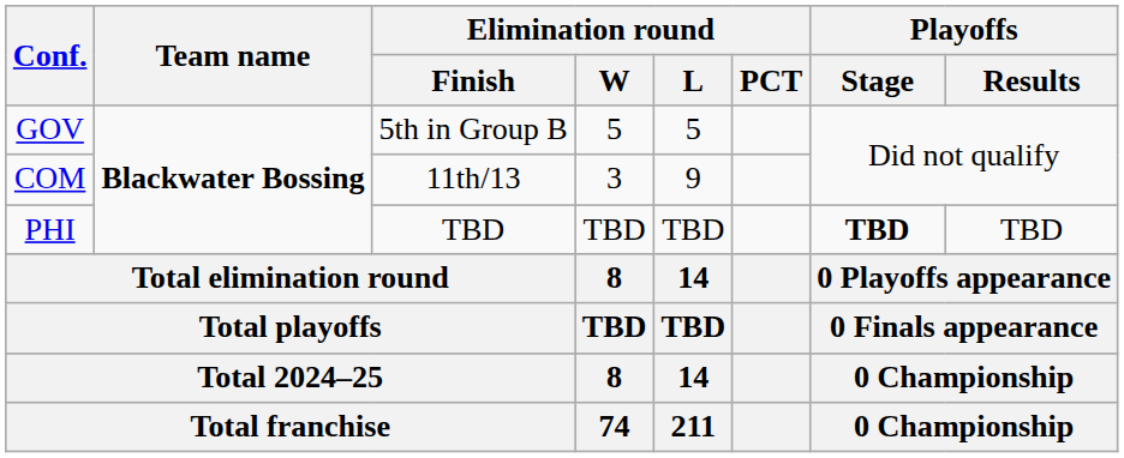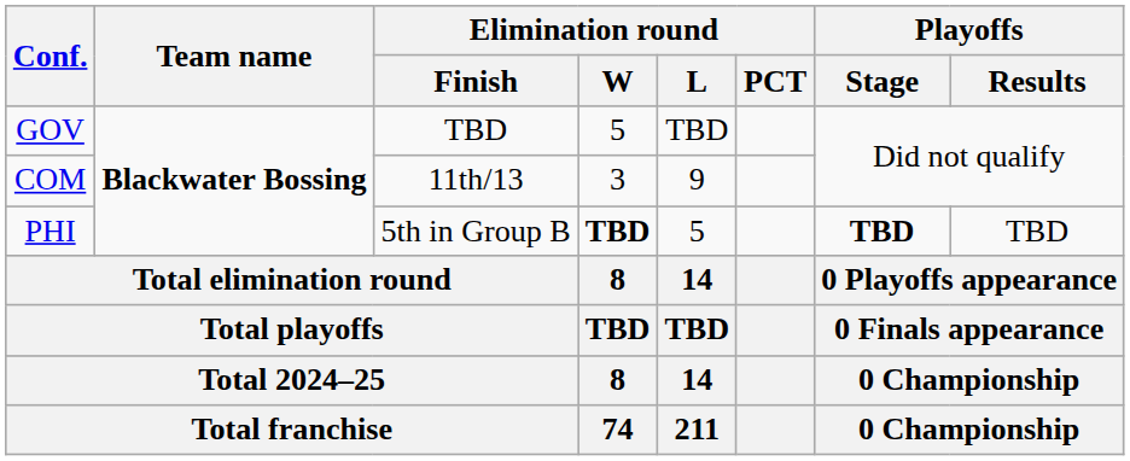GOV | Elimination round / Finish: 5th in Group B -> TBD
GOV | Elimination round / L: 5 -> TBD
PHI | Elimination round / Finish: TBD -> 5th in Group B
PHI | Elimination round / W: normal -> bold
PHI | Elimination round / L: TBD -> 5
